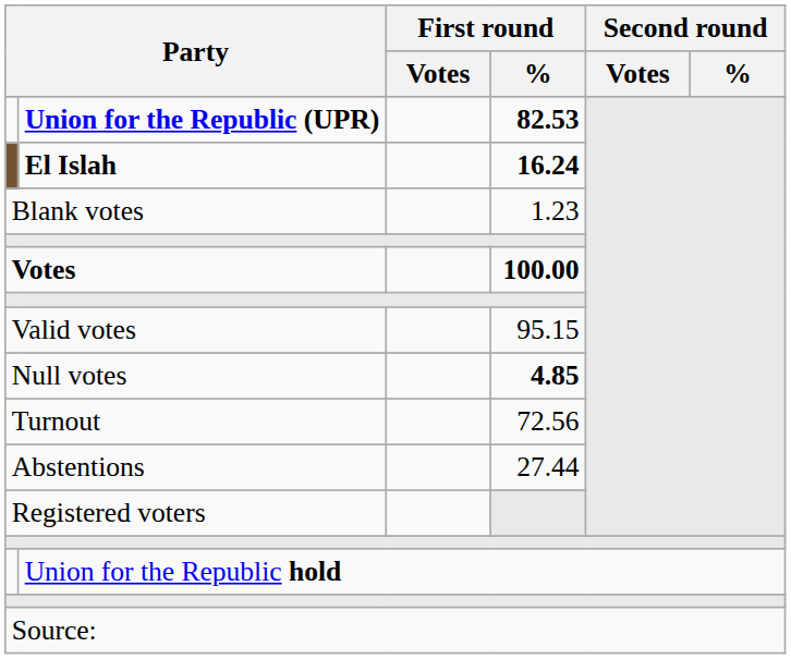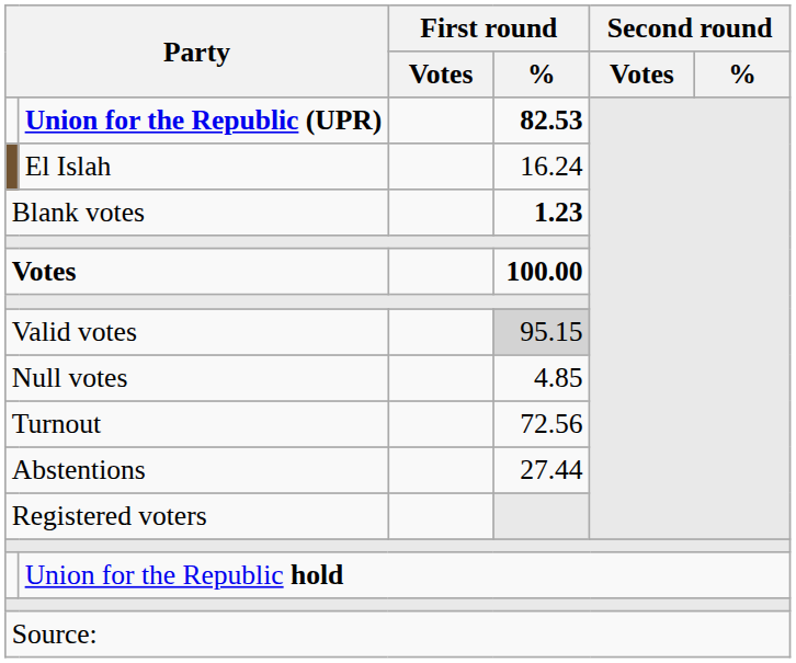El Islah | column 2: bold -> normal
El Islah | First round / %: bold -> normal
Blank votes | First round / %: normal -> bold
Valid votes | First round / %: no background -> lightgrey background
Null votes | First round / %: bold -> normal
